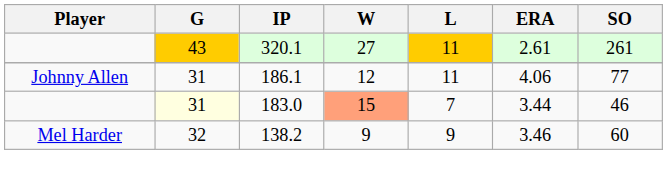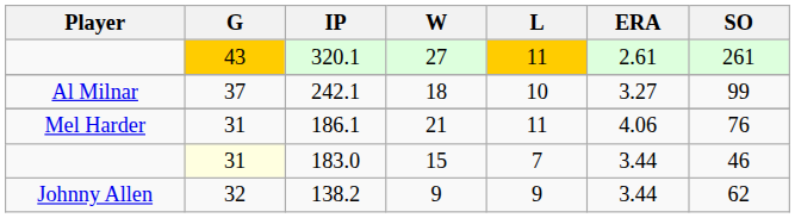+ row: Al Milnar | 37 | 242.1 | 18 | 10 | 3.27 | 99
186.1 | Player: Johnny Allen -> Mel Harder
186.1 | W: 12 -> 21
186.1 | SO: 77 -> 76
183.0 | W: lightsalmon background -> no background
138.2 | Player: Mel Harder -> Johnny Allen
138.2 | ERA: 3.46 -> 3.44
138.2 | SO: 60 -> 62
